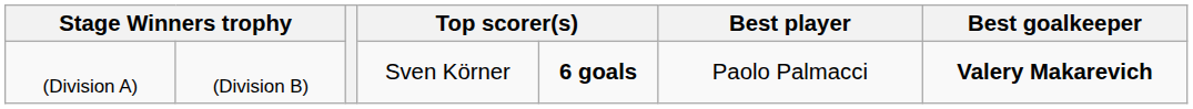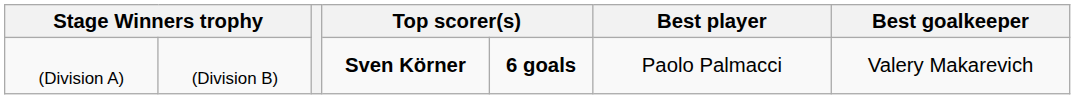(Division A) | column 4: normal -> bold
(Division A) | Best goalkeeper: bold -> normal
